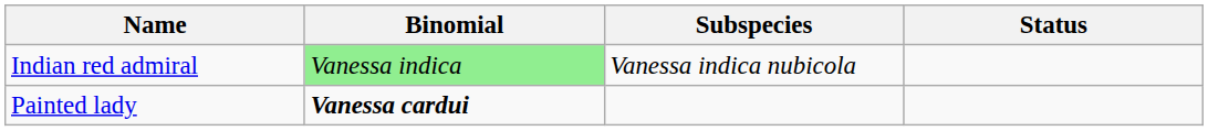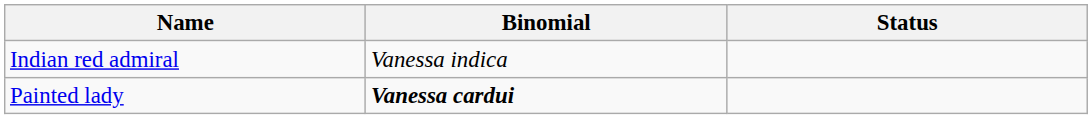- column: Subspecies | Vanessa indica nubicola
Indian red admiral | Binomial: lightgreen background -> no background
